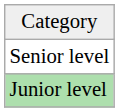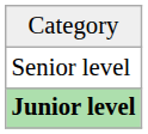row 3 | column 1: normal -> bold
